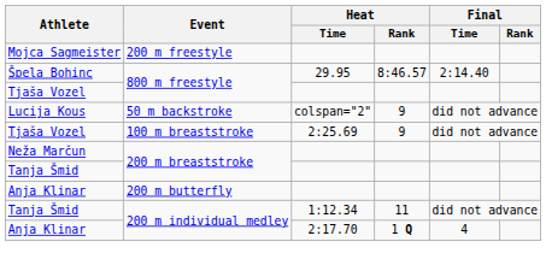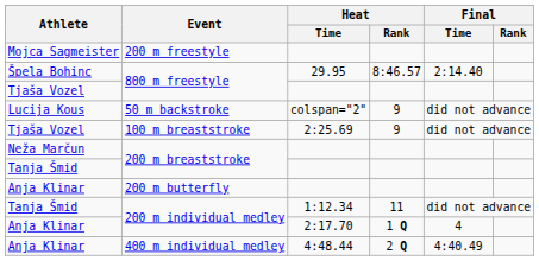+ row: Anja Klinar | 400 m individual medley | 4:48.44 | 2 Q | 4:40.49
